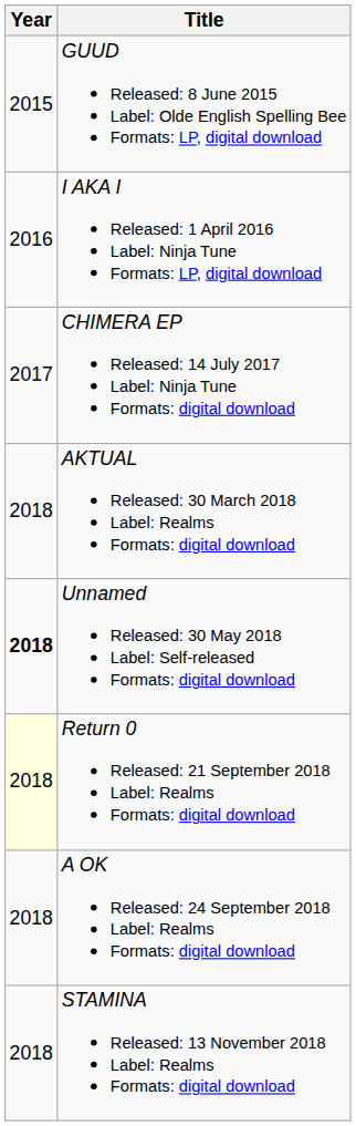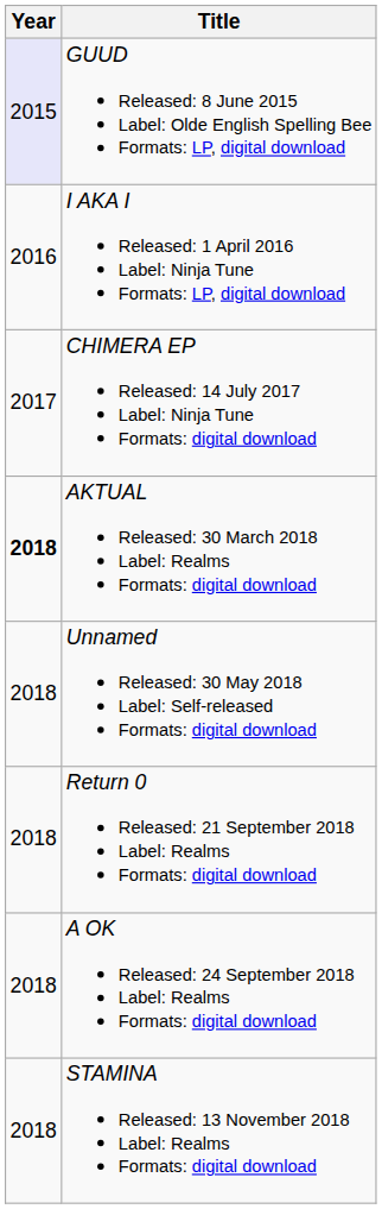row 2 | Year: no background -> lavender background
row 5 | Year: normal -> bold
row 6 | Year: bold -> normal
row 7 | Year: lightyellow background -> no background
